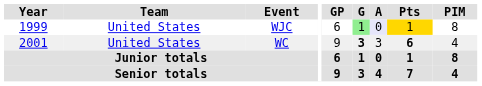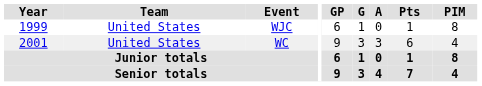WJC | G: lightgreen background -> no background
WJC | A: lavender background -> no background
WJC | Pts: gold background -> no background
WC | G: bold -> normal
WC | Pts: bold -> normal
